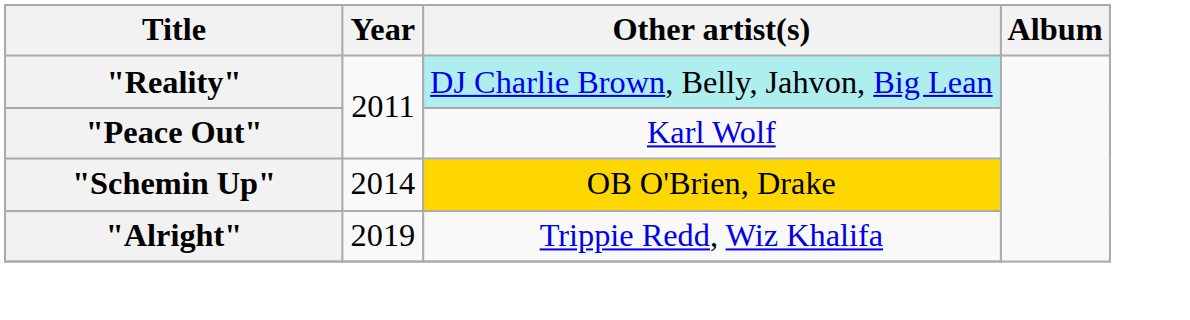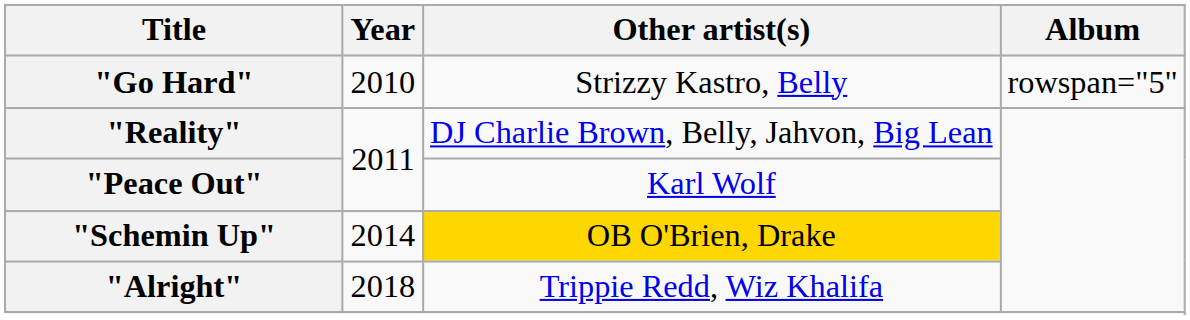+ row: "Go Hard" | 2010 | Strizzy Kastro, Belly | rowspan="5"
"Reality" | Other artist(s): paleturquoise background -> no background
"Alright" | Year: 2019 -> 2018
